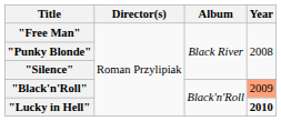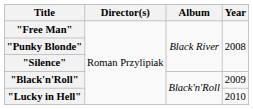"Black'n'Roll" | Year: lightsalmon background -> no background
"Lucky in Hell" | Year: bold -> normal
